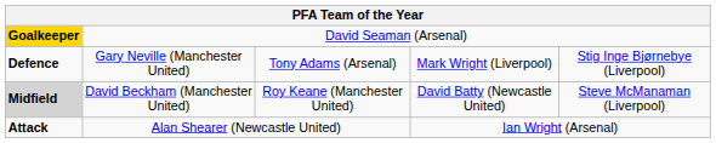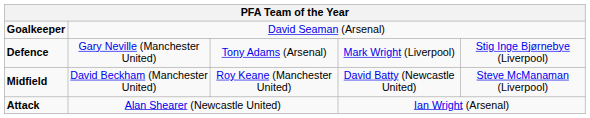Goalkeeper | column 1: gold background -> no background
Midfield | column 1: lightgrey background -> no background
